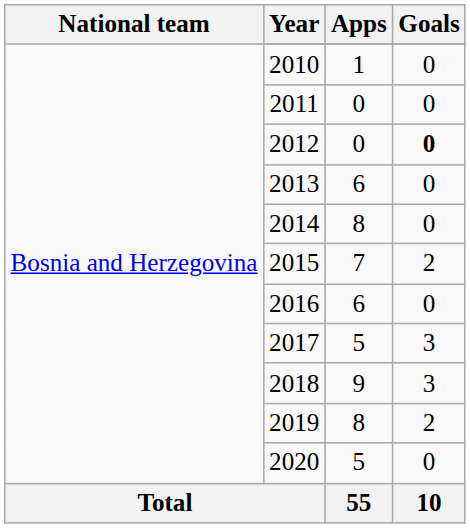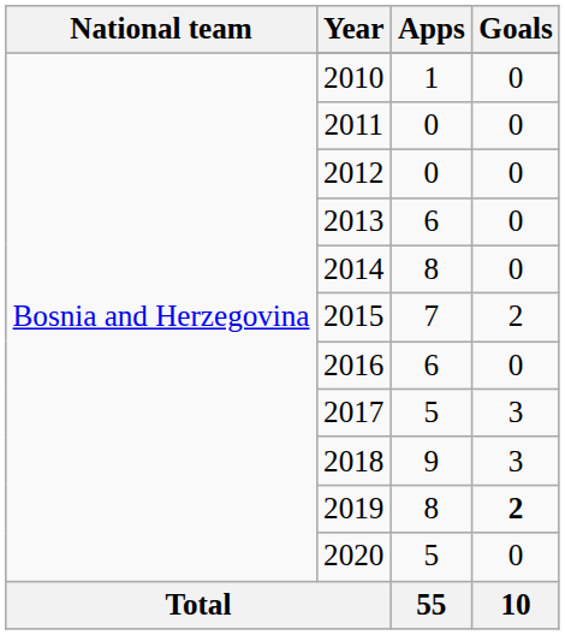2012 | Goals: bold -> normal
2019 | Goals: normal -> bold
